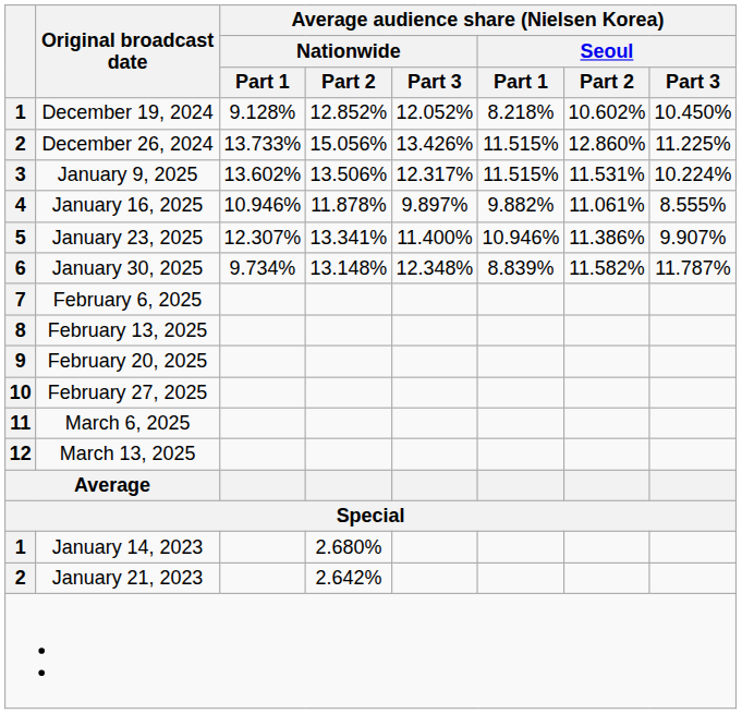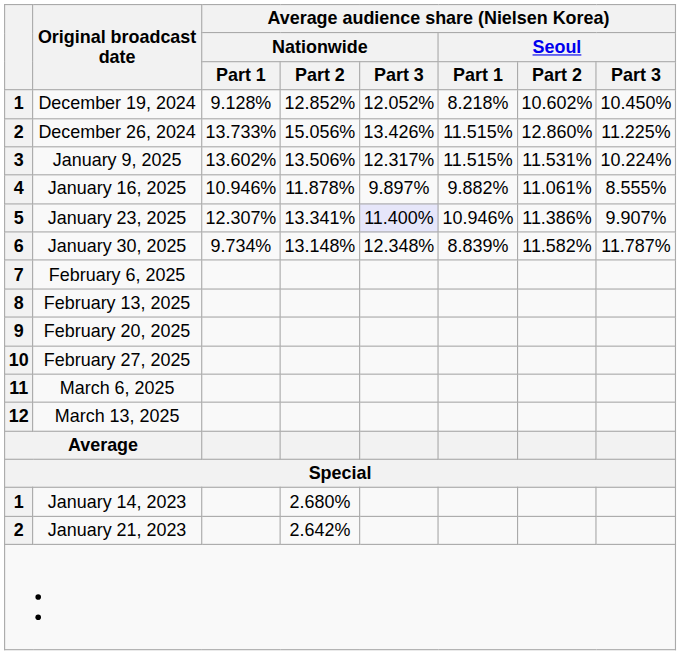January 23, 2025 | Average audience share (Nielsen Korea) / Nationwide / Part 3: no background -> lavender background
